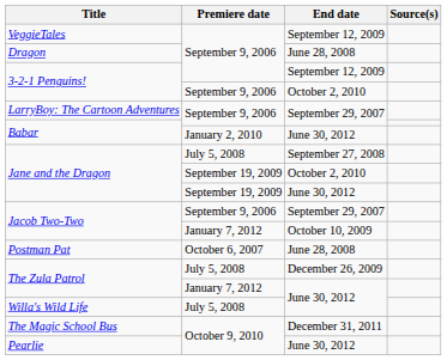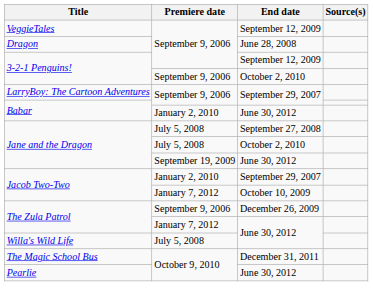Jane and the Dragon / October 2, 2010 | Premiere date: September 19, 2009 -> July 5, 2008
Jacob Two-Two / September 29, 2007 | Premiere date: September 9, 2006 -> January 2, 2010
- row: Postman Pat | October 6, 2007 | June 28, 2008
The Zula Patrol / December 26, 2009 | Premiere date: July 5, 2008 -> September 9, 2006
